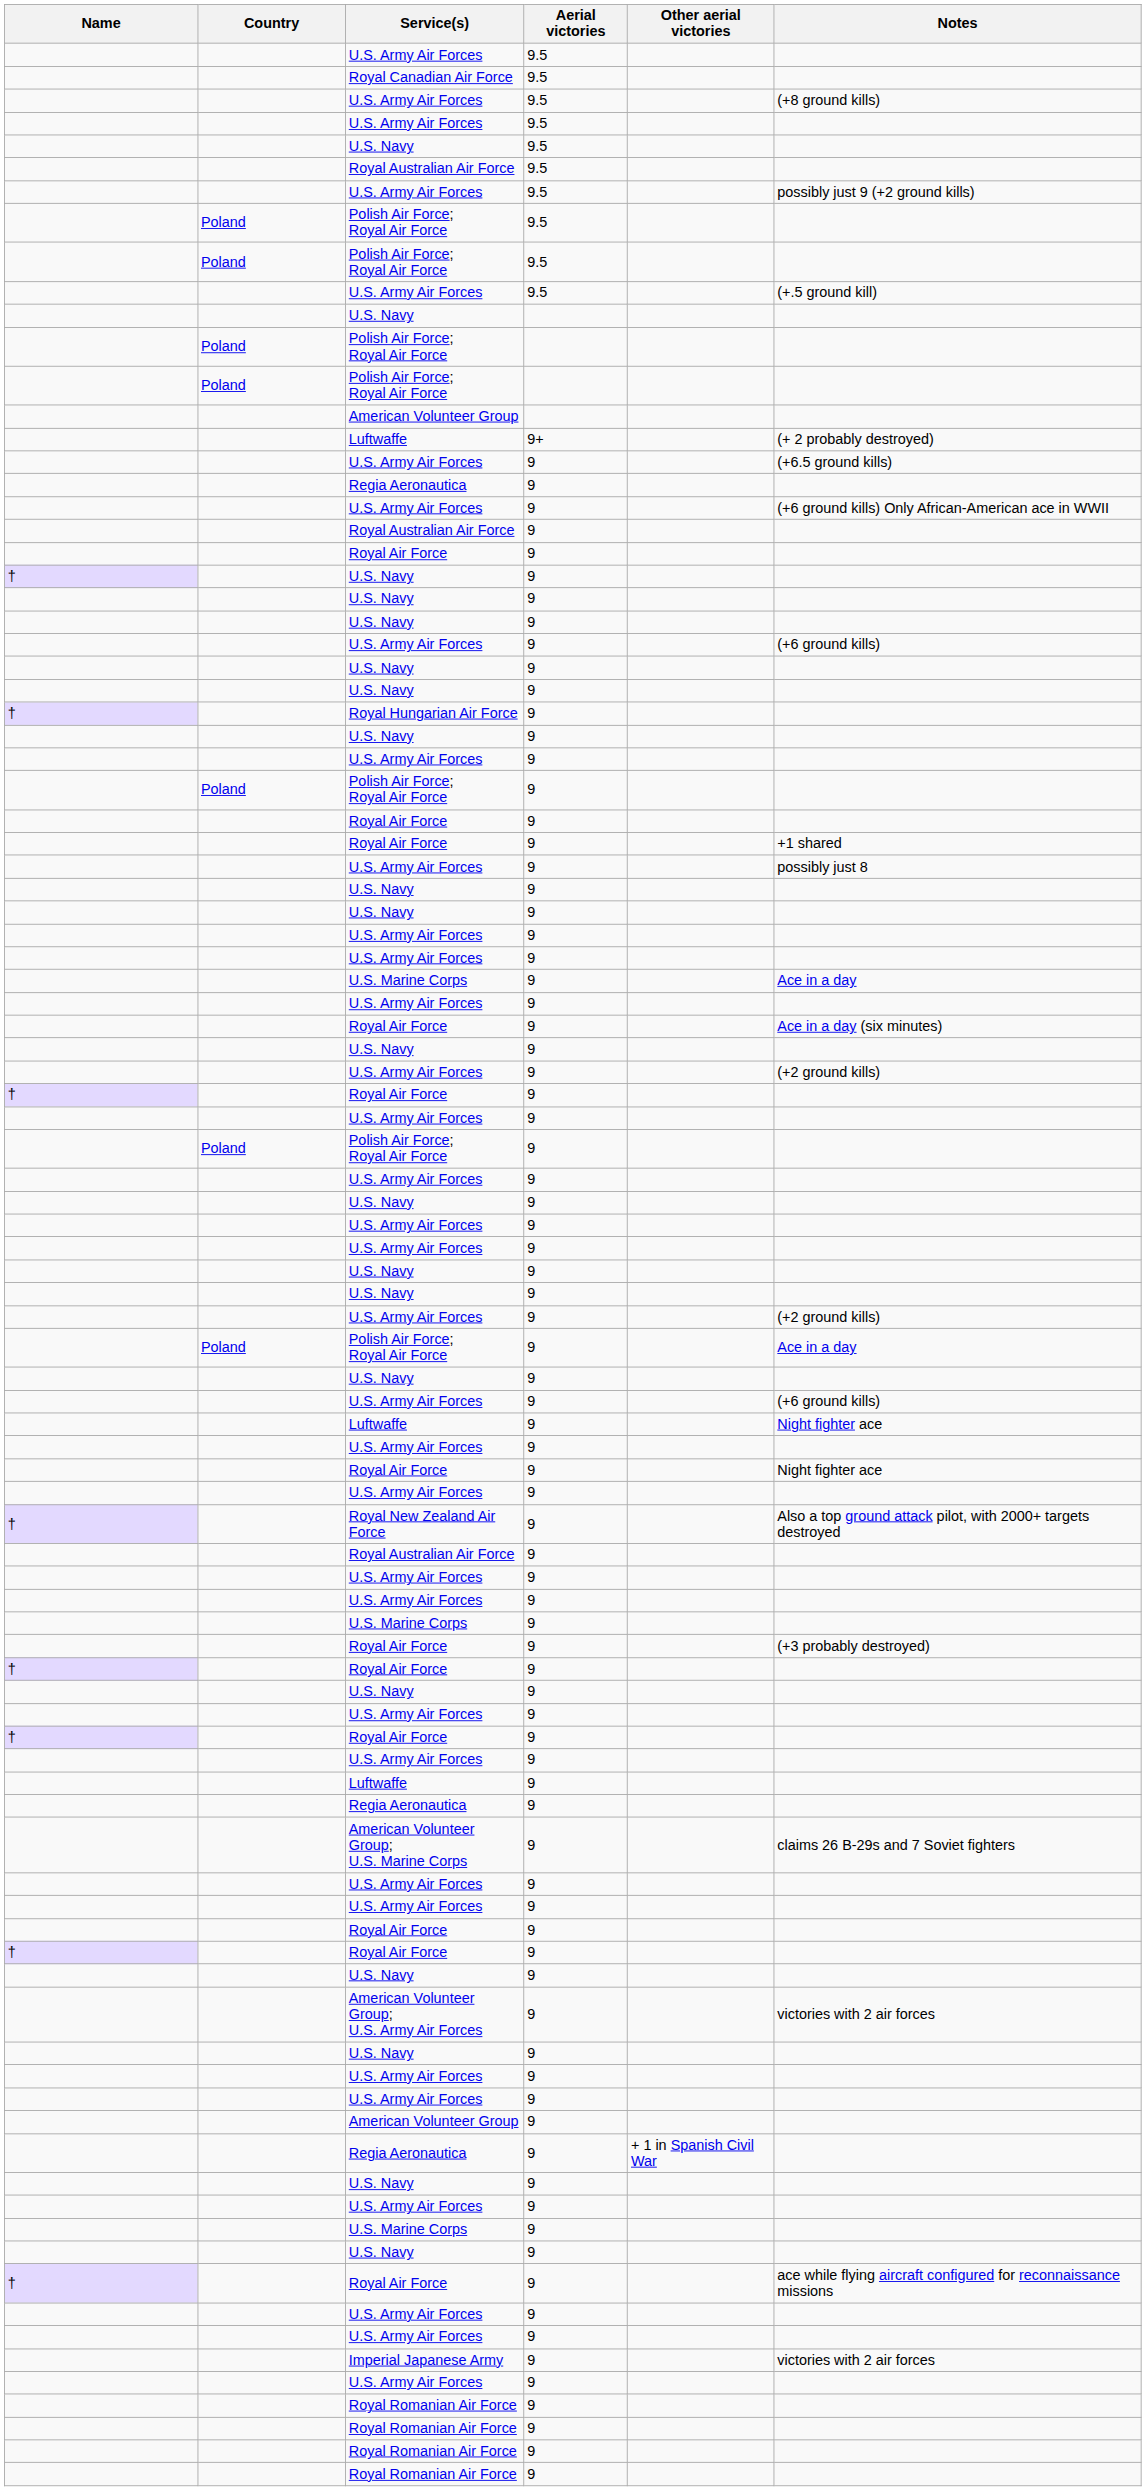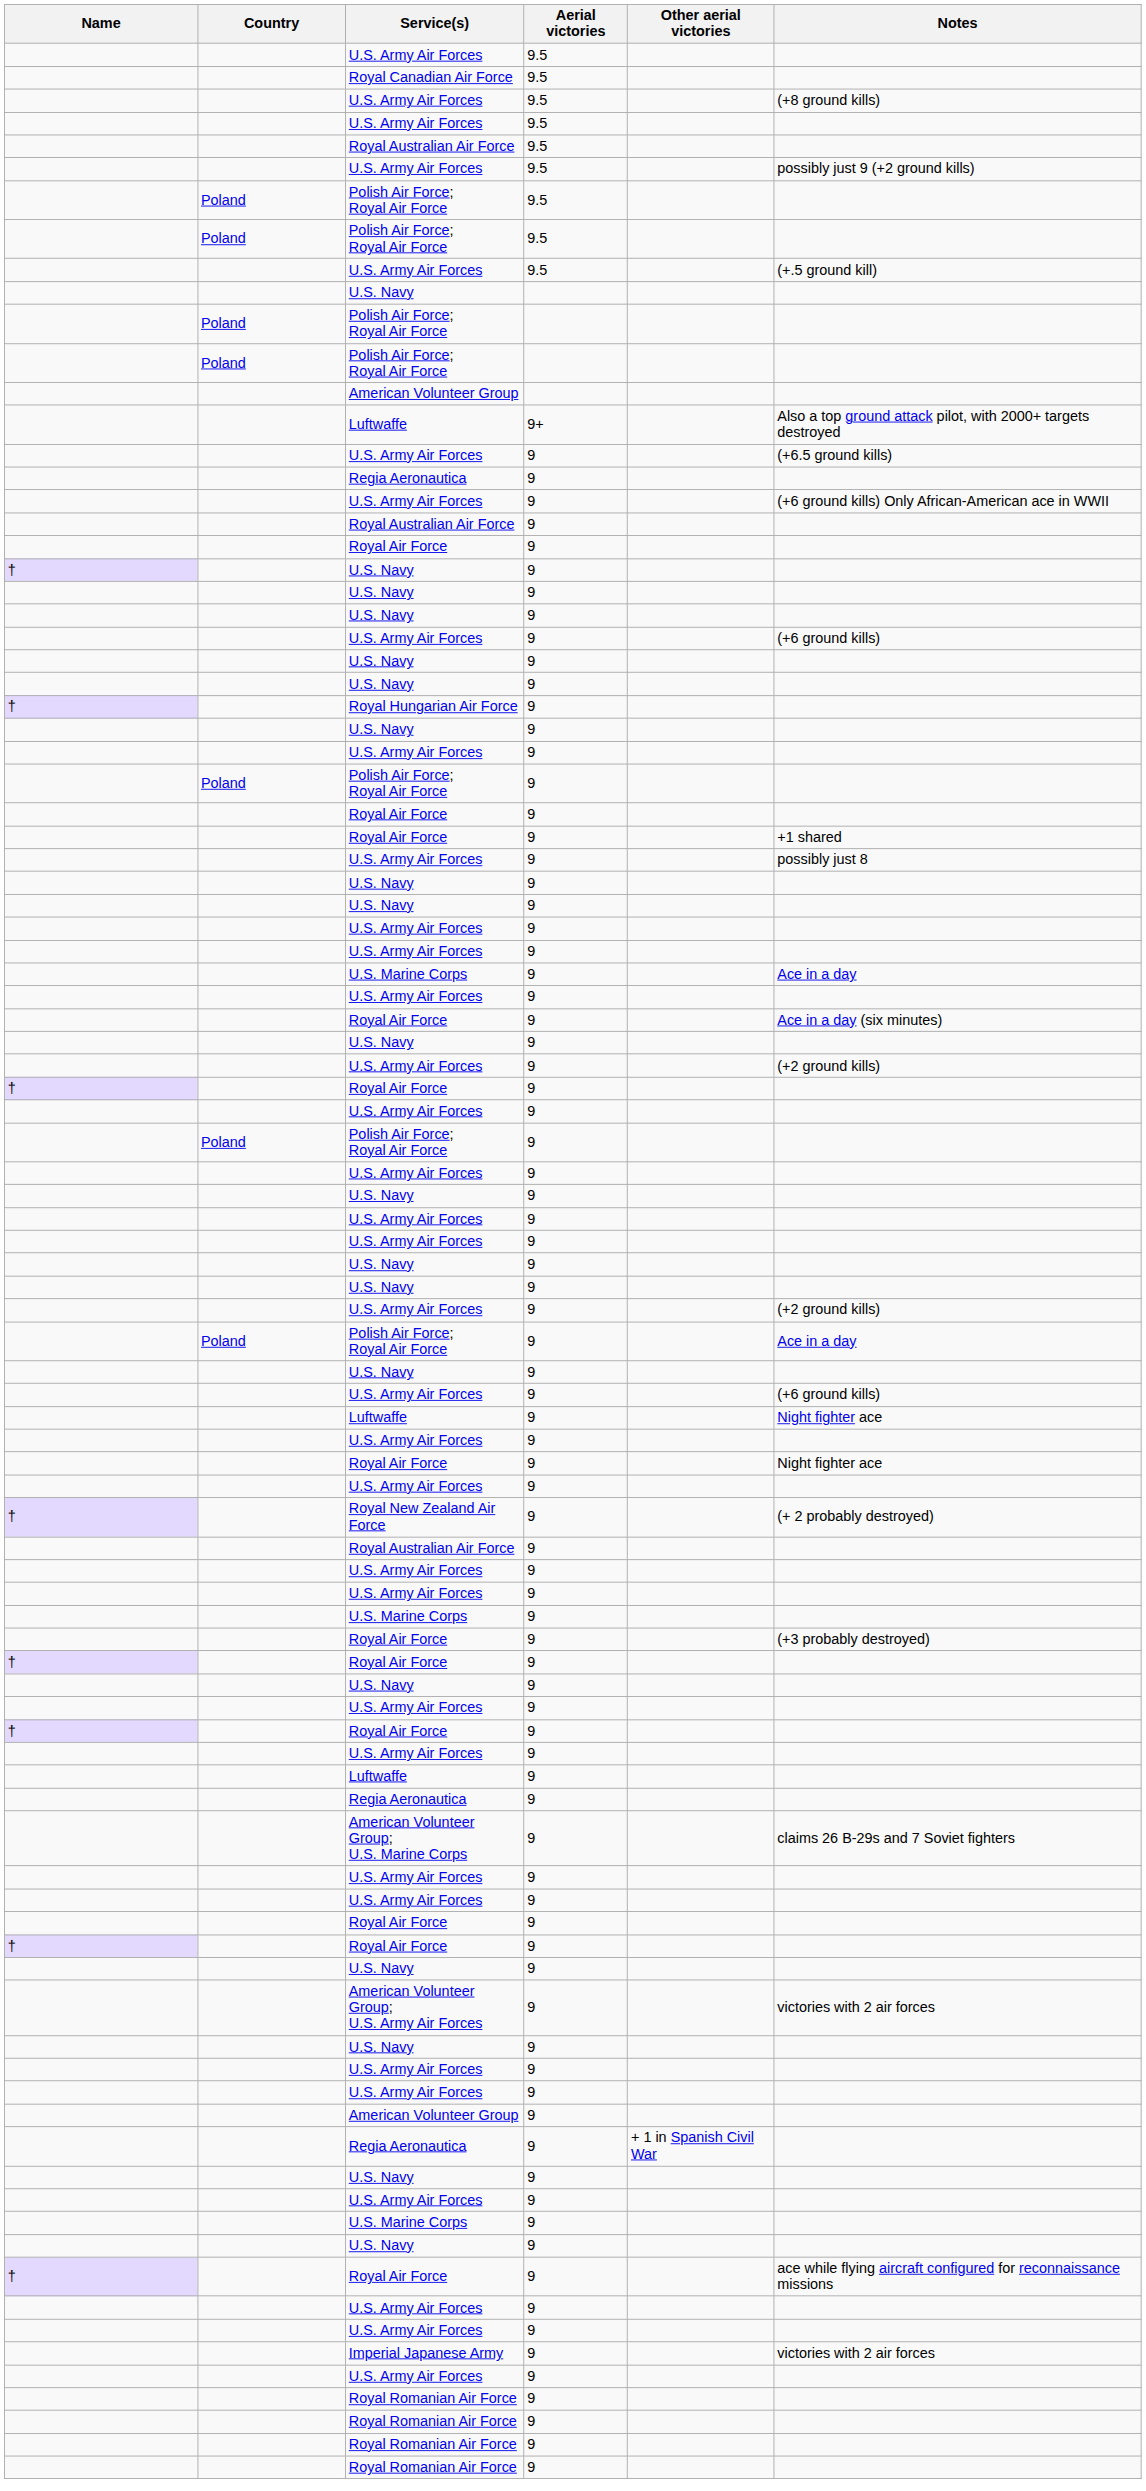- row: U.S. Navy | 9.5
Luftwaffe / 9+ | Notes: (+ 2 probably destroyed) -> Also a top ground attack pilot, with 2000+ targets destroyed
Royal New Zealand Air Force | Notes: Also a top ground attack pilot, with 2000+ targets destroyed -> (+ 2 probably destroyed)
